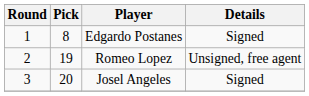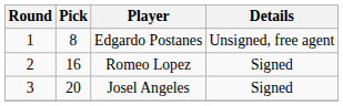Edgardo Postanes | Details: Signed -> Unsigned, free agent
Romeo Lopez | Pick: 19 -> 16
Romeo Lopez | Details: Unsigned, free agent -> Signed
